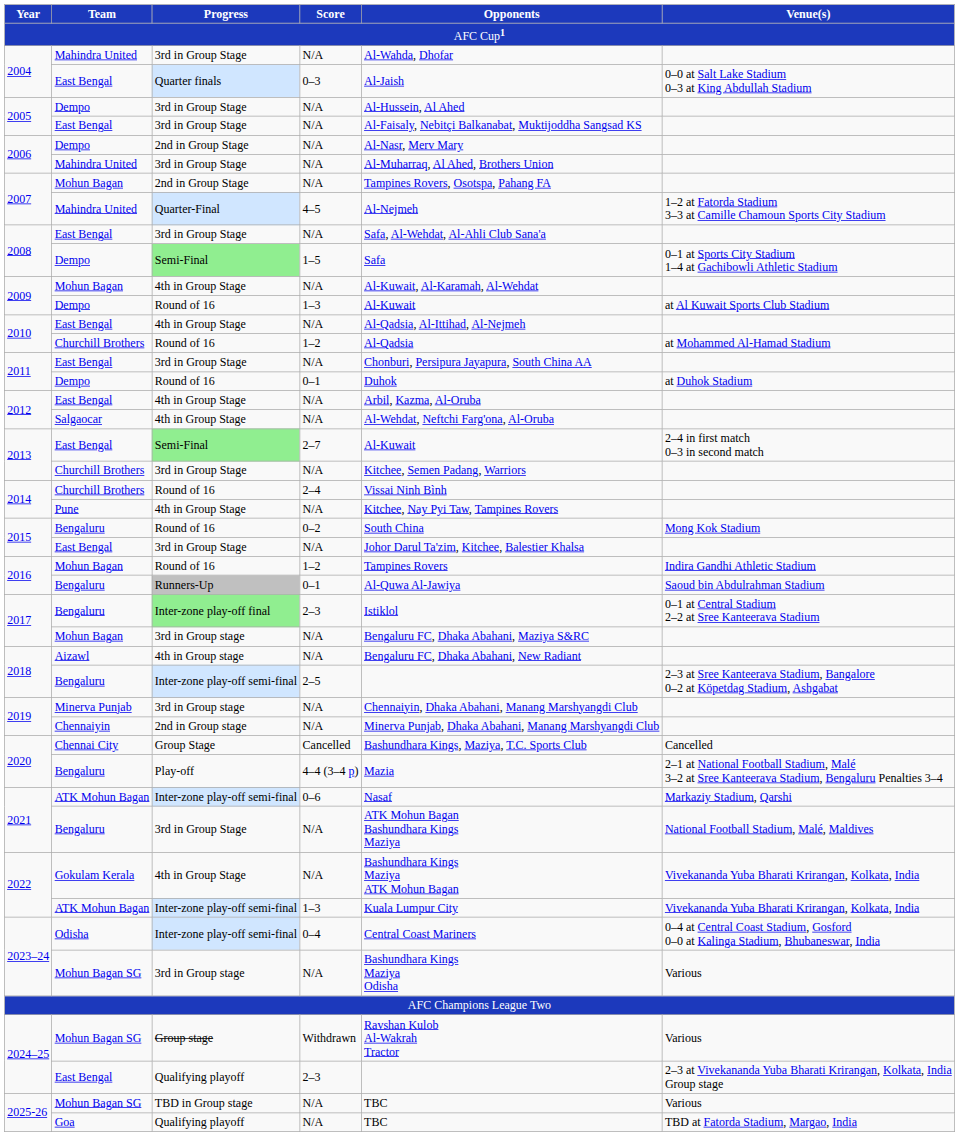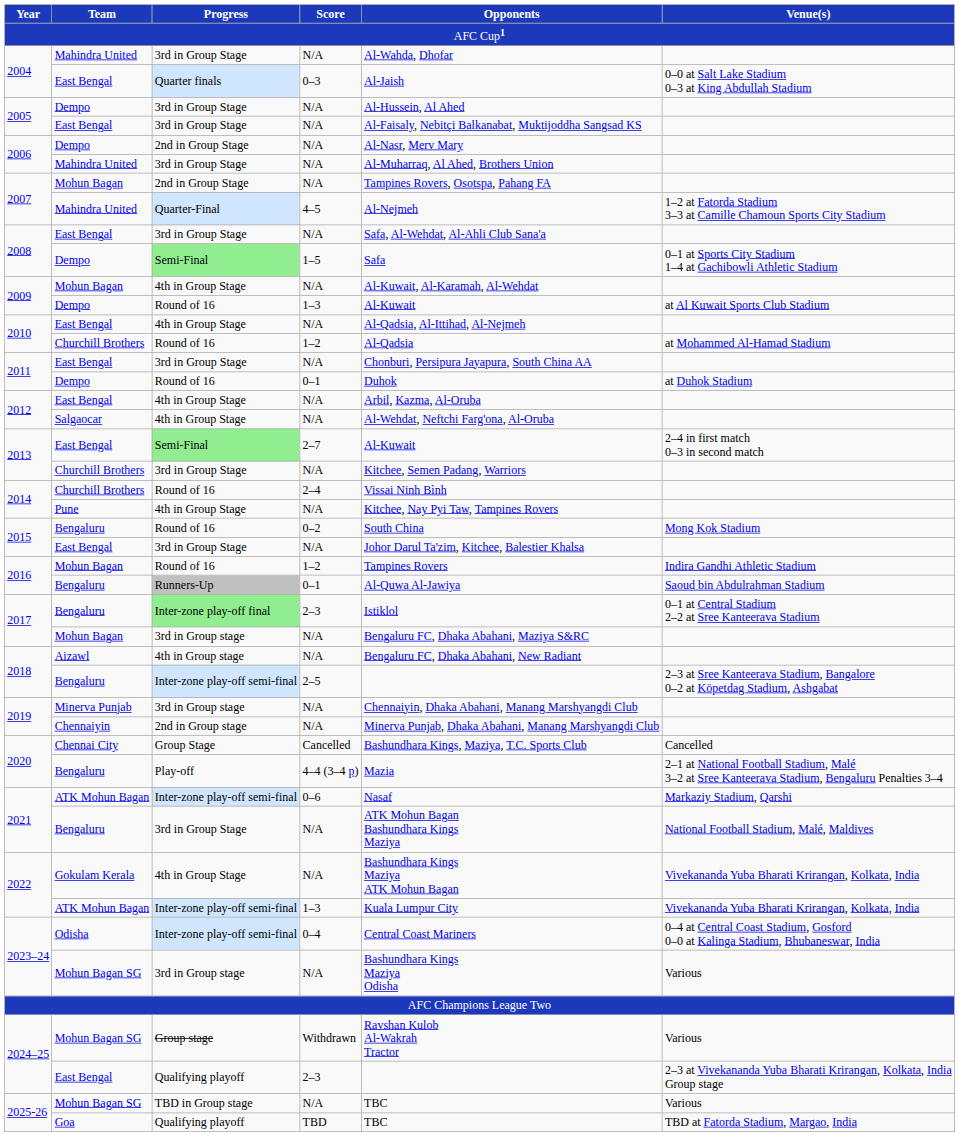2025-26 / Goa | Score: N/A -> TBD
